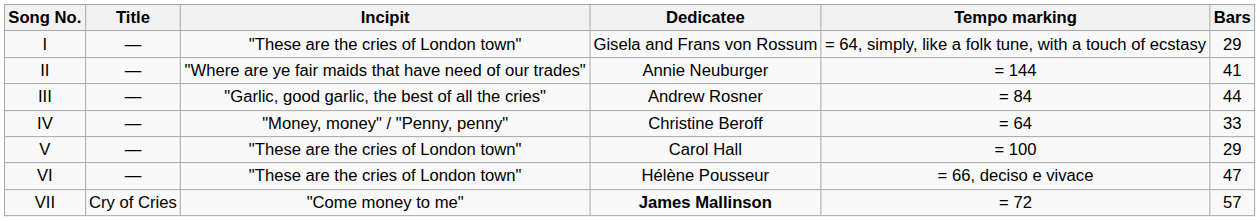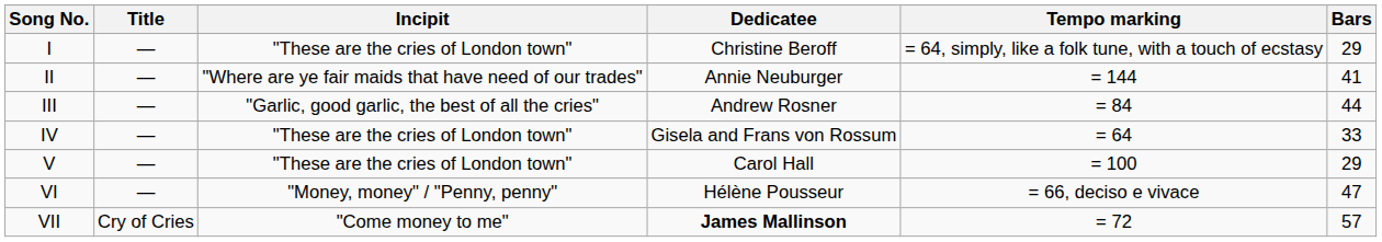I | Dedicatee: Gisela and Frans von Rossum -> Christine Beroff
IV | Incipit: "Money, money" / "Penny, penny" -> "These are the cries of London town"
IV | Dedicatee: Christine Beroff -> Gisela and Frans von Rossum
VI | Incipit: "These are the cries of London town" -> "Money, money" / "Penny, penny"
